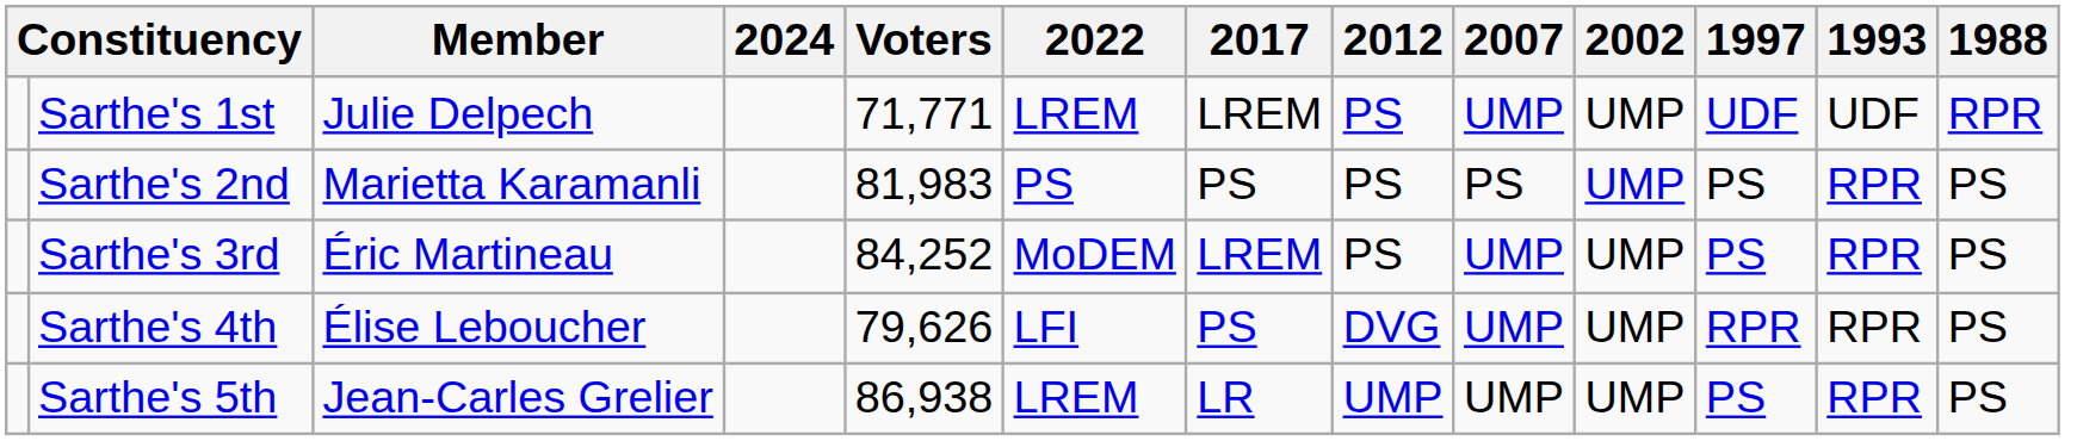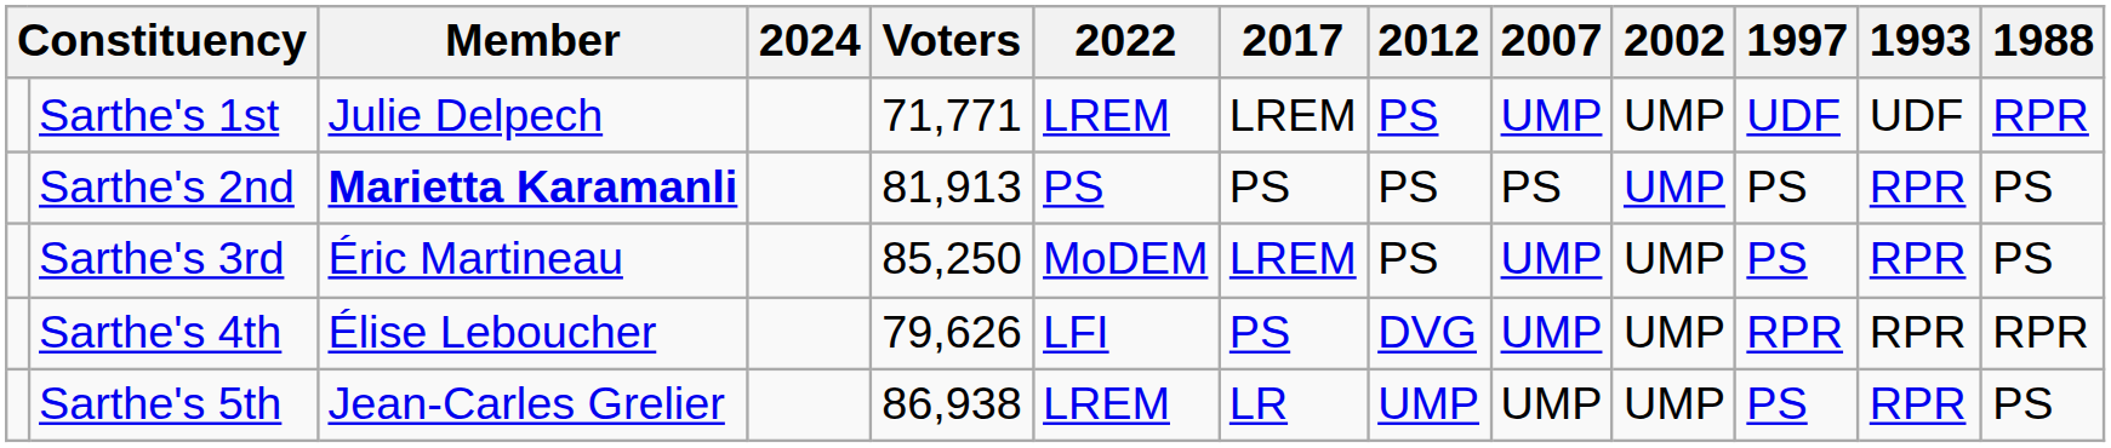Sarthe's 2nd | Member: normal -> bold
Sarthe's 2nd | Voters: 81,983 -> 81,913
Sarthe's 3rd | Voters: 84,252 -> 85,250
Sarthe's 4th | 1988: PS -> RPR
